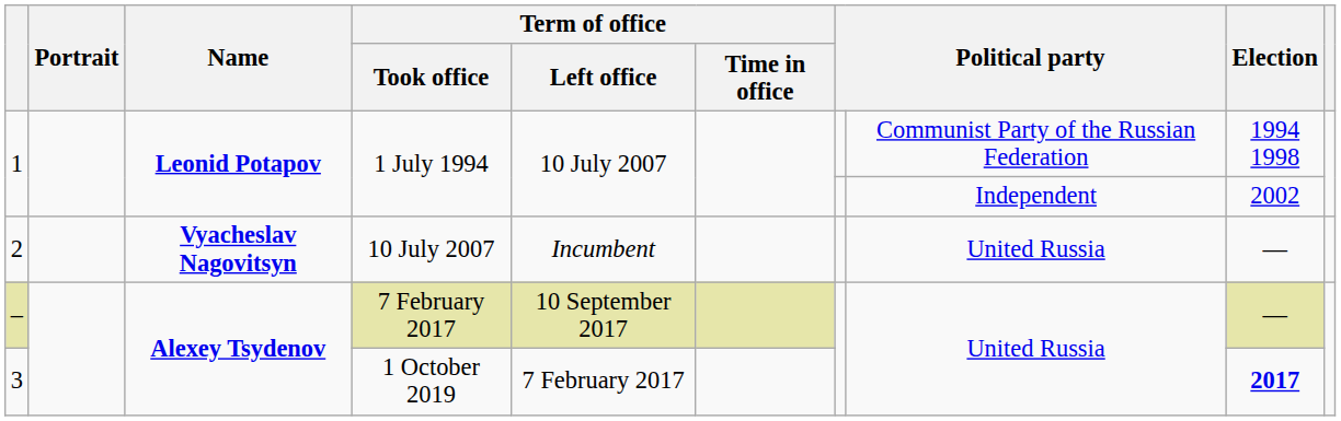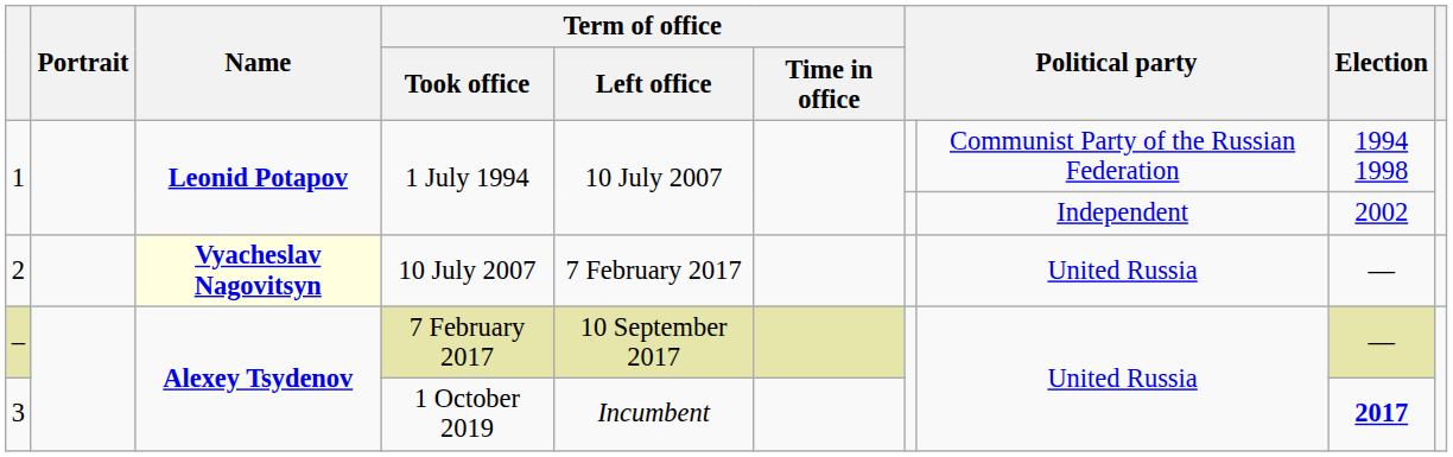2 | Name: no background -> lightyellow background
2 | Term of office / Left office: Incumbent -> 7 February 2017
3 | Term of office / Left office: 7 February 2017 -> Incumbent
